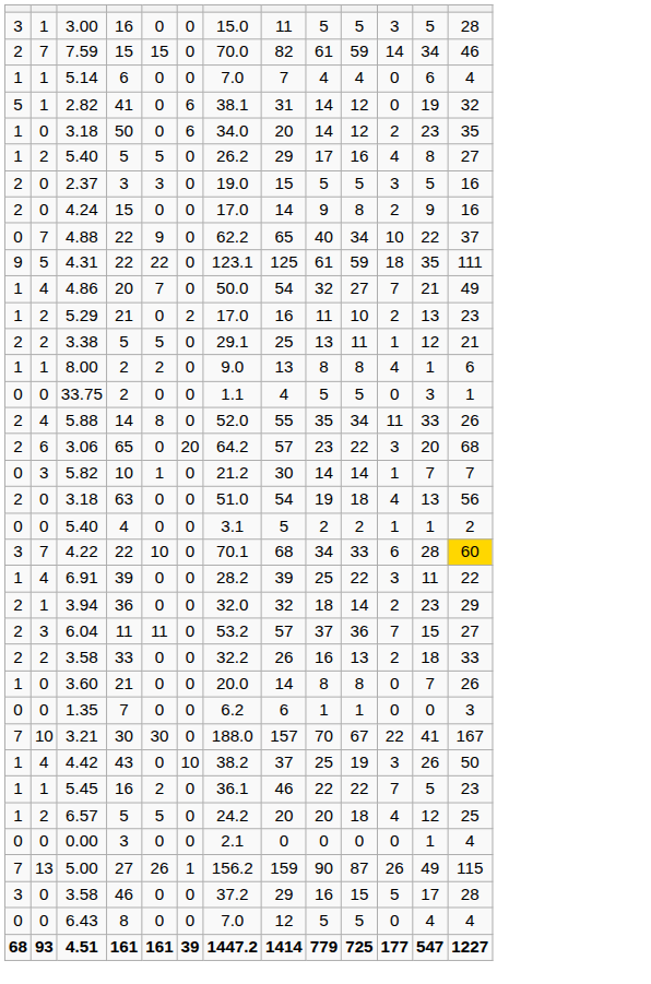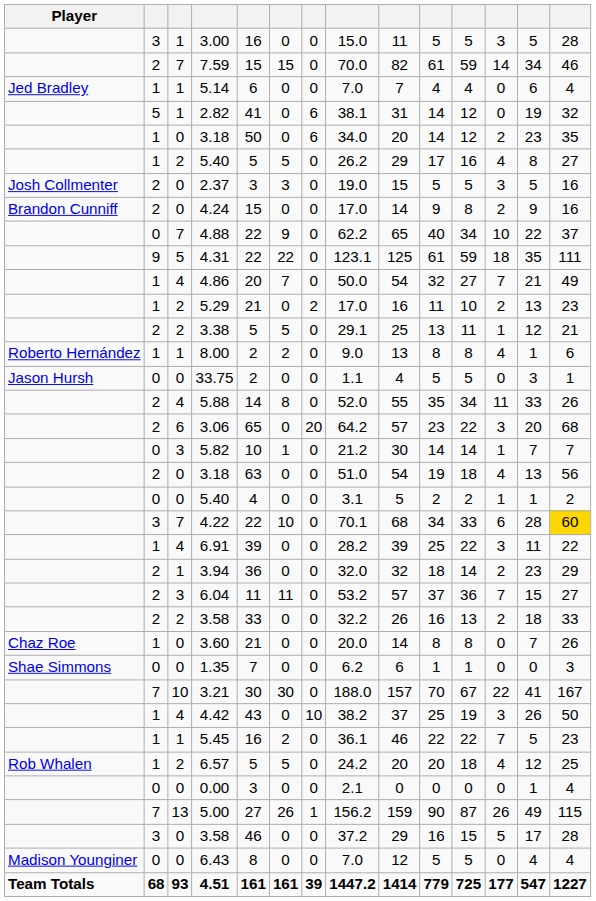+ column: Player | Jed Bradley | Josh Collmenter | Brandon Cunniff | Roberto Hernández | Jason Hursh | Chaz Roe | Shae Simmons | Rob Whalen | Madison Younginer | Team Totals
